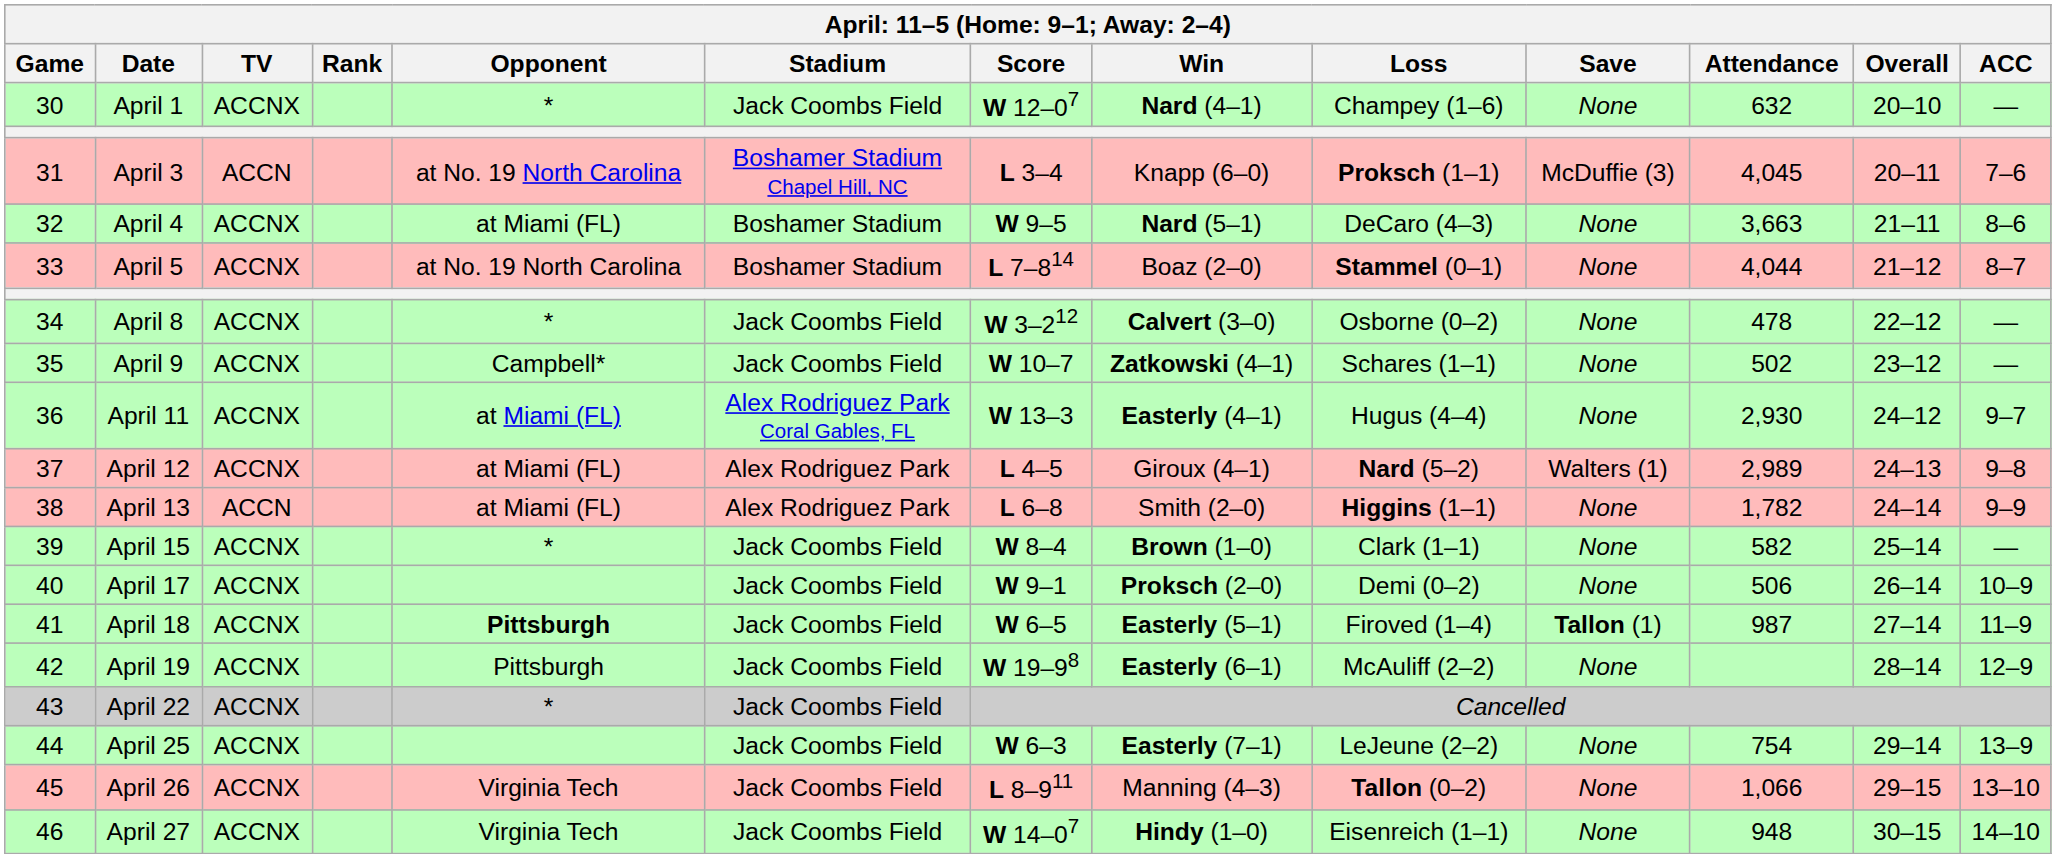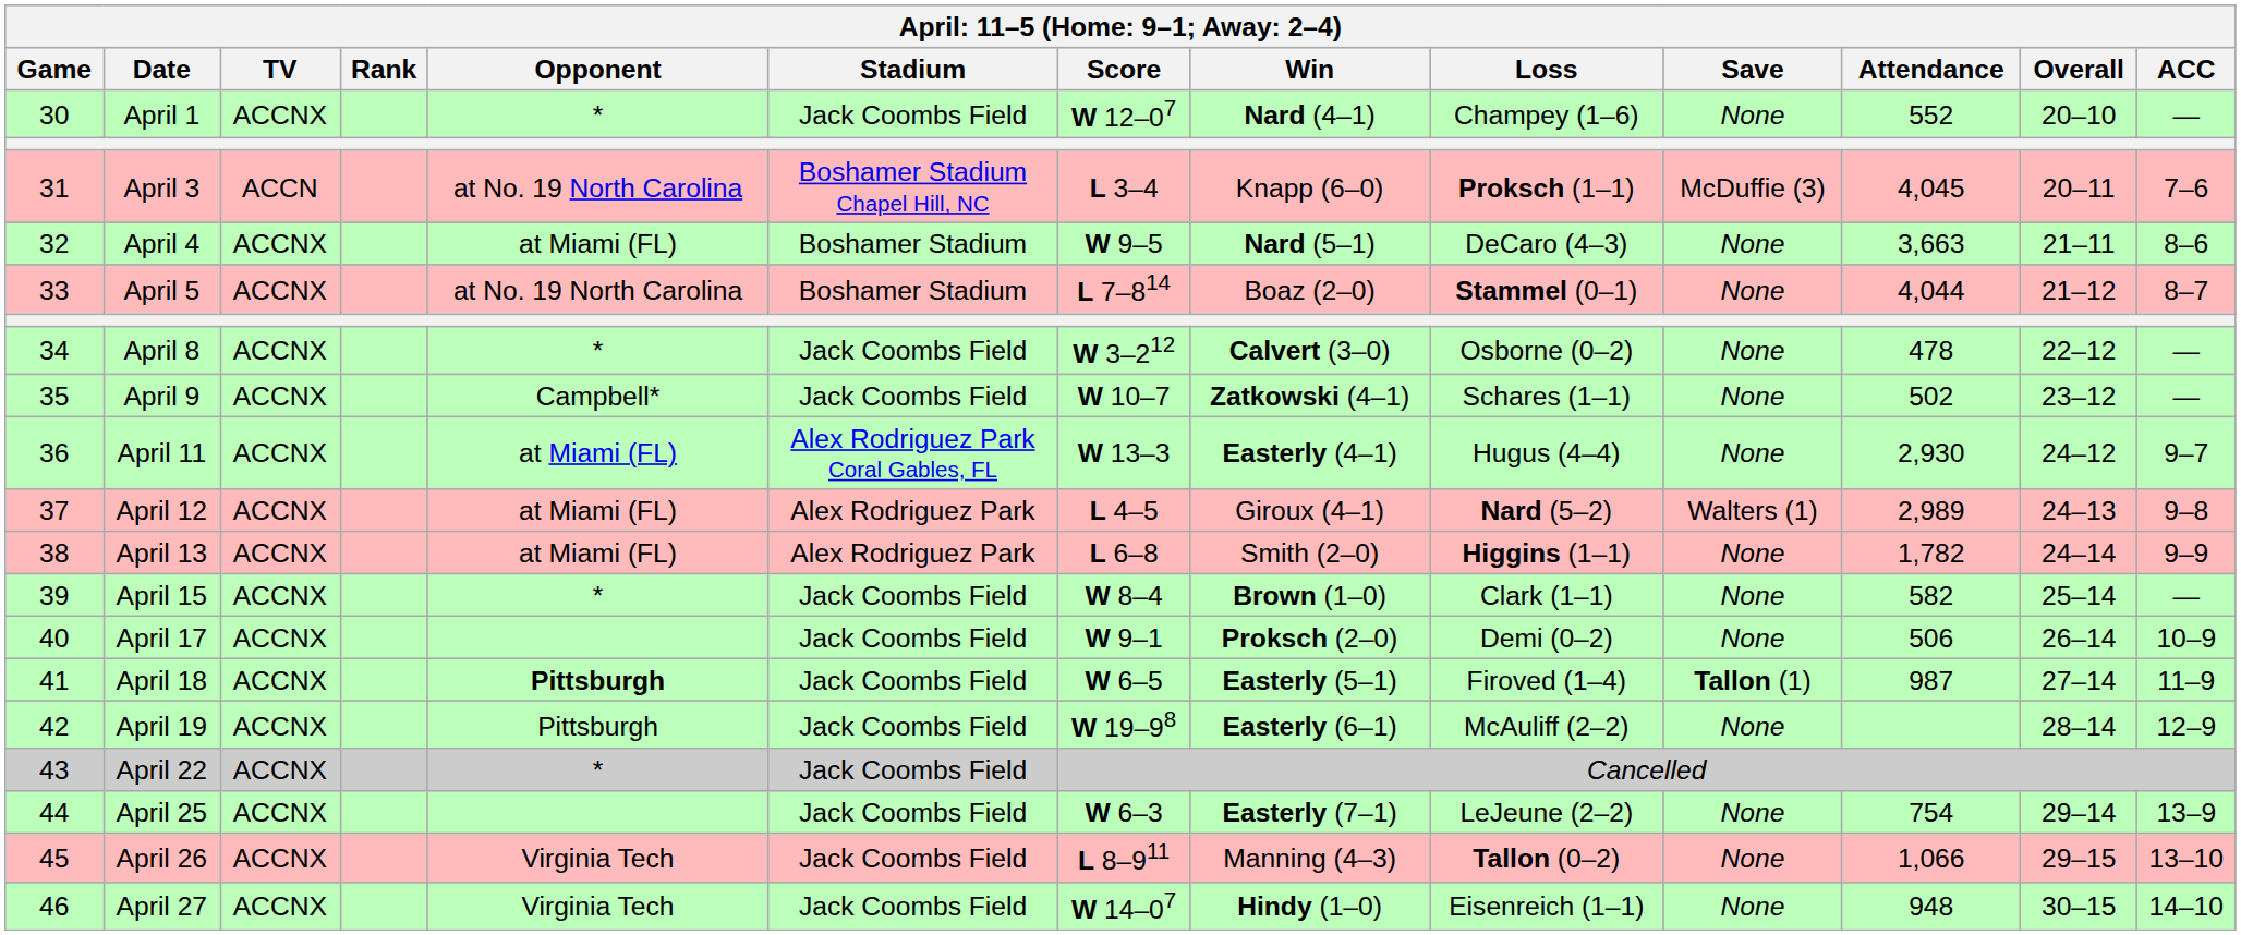April 1 | Attendance: 632 -> 552
April 13 | TV: ACCN -> ACCNX
